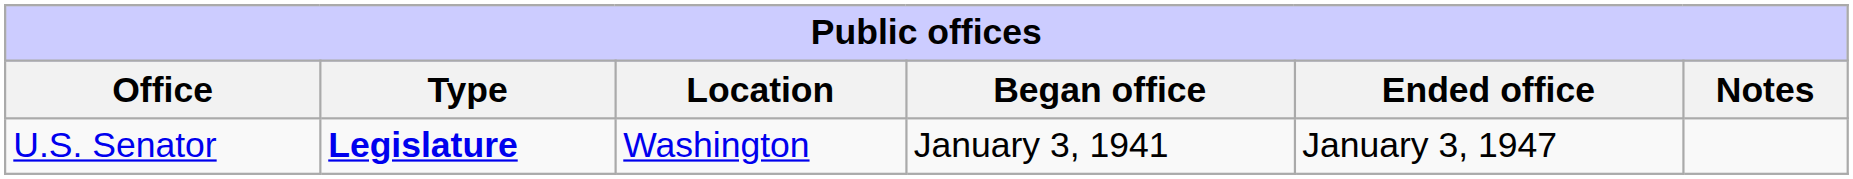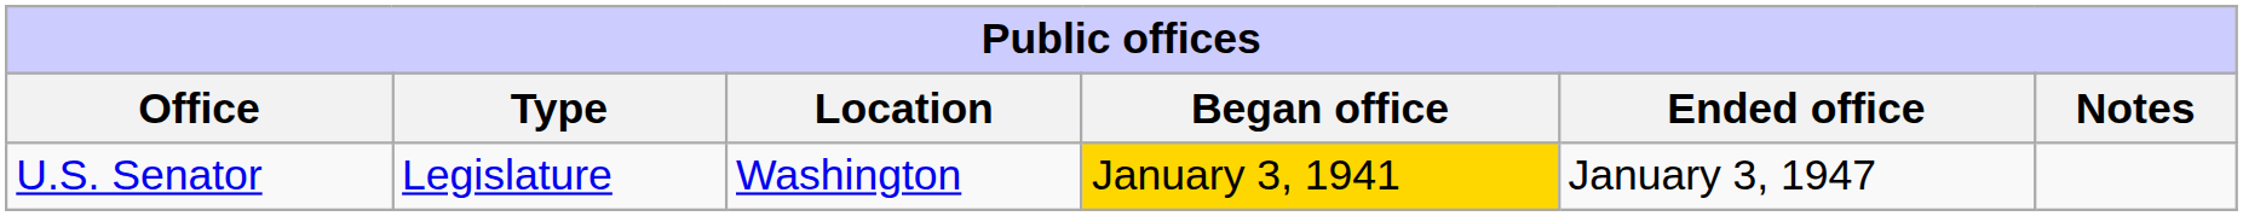U.S. Senator | Type: bold -> normal
U.S. Senator | Began office: no background -> gold background
